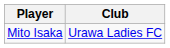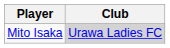Mito Isaka | Club: no background -> lightgrey background
